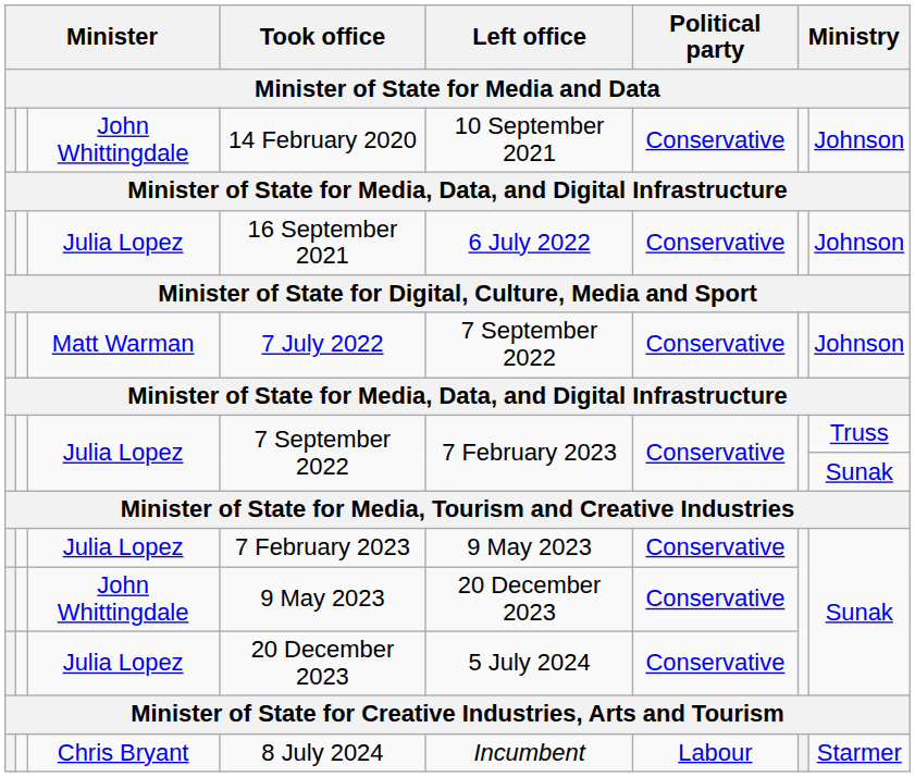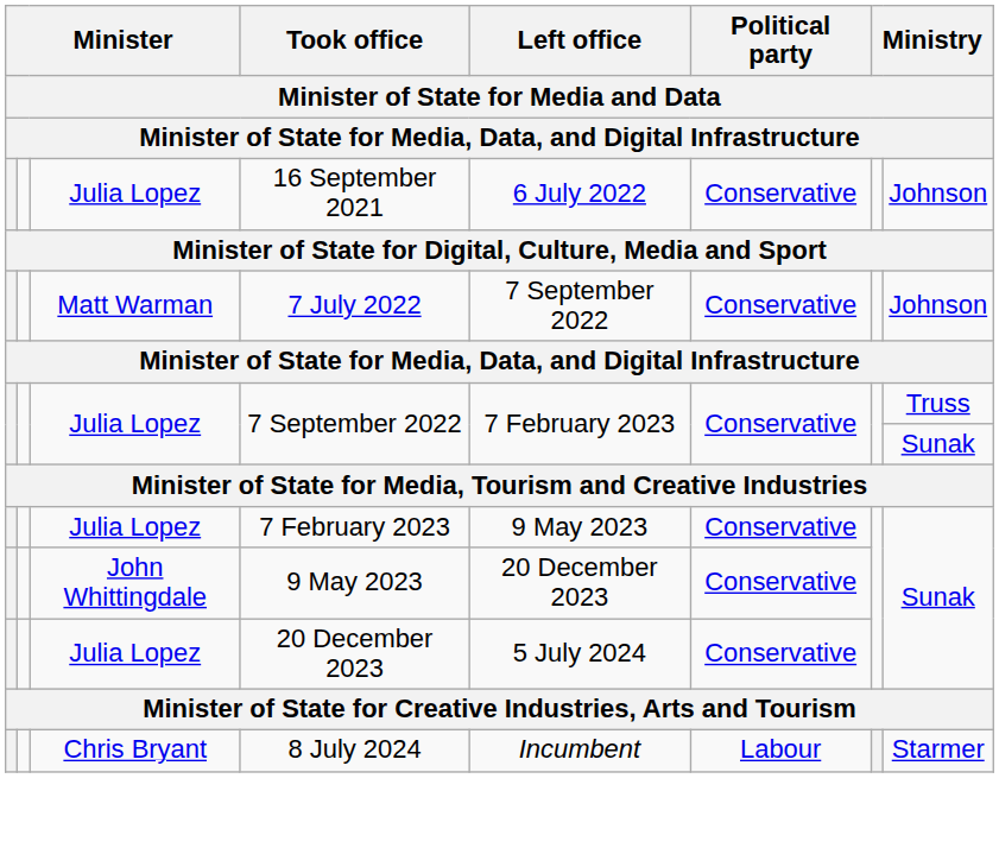- row: John Whittingdale | 14 February 2020 | 10 September 2021 | Conservative | Johnson
